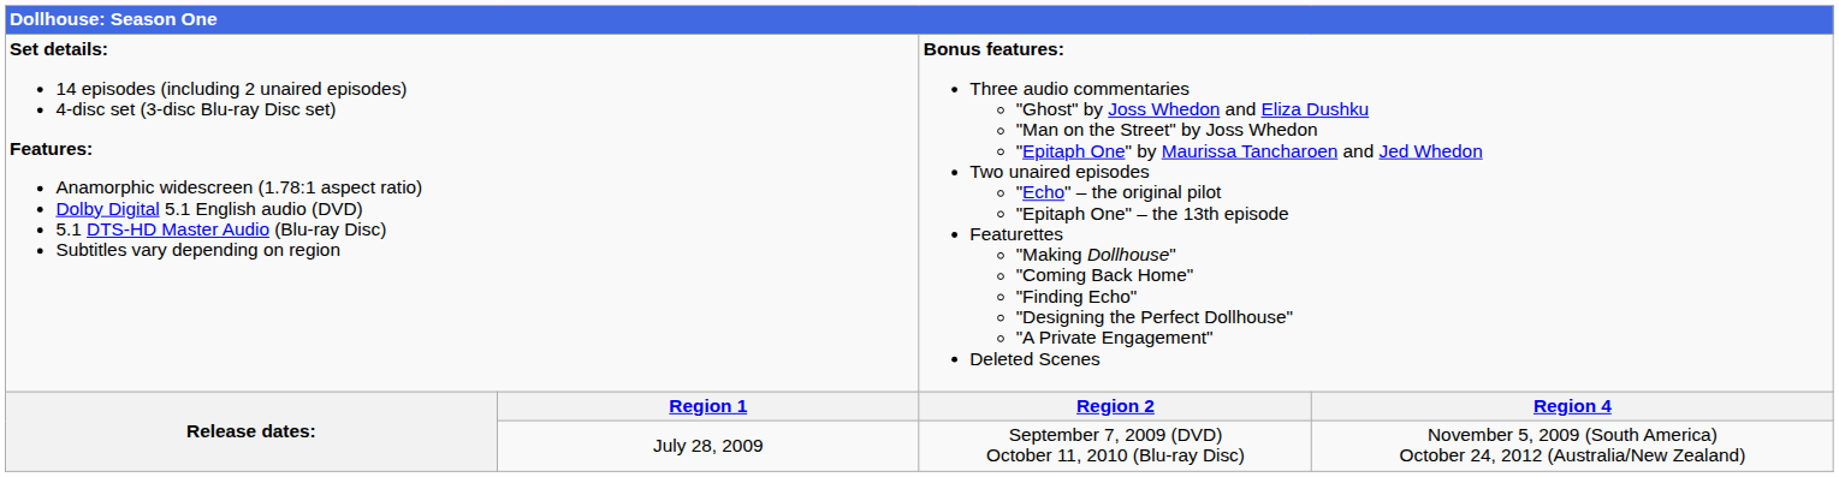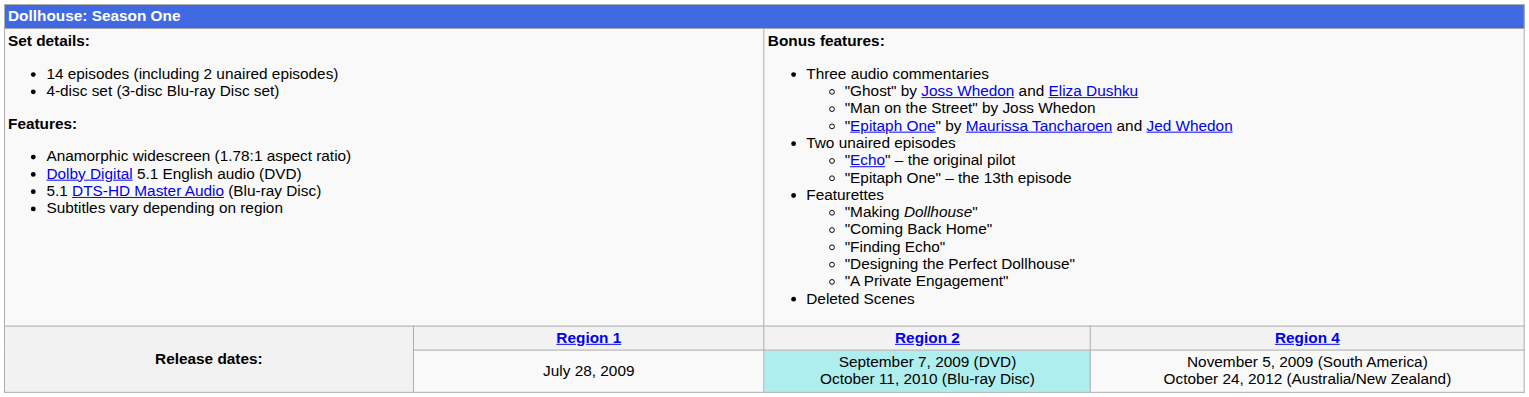Release dates: / July 28, 2009 | column 3: no background -> paleturquoise background
